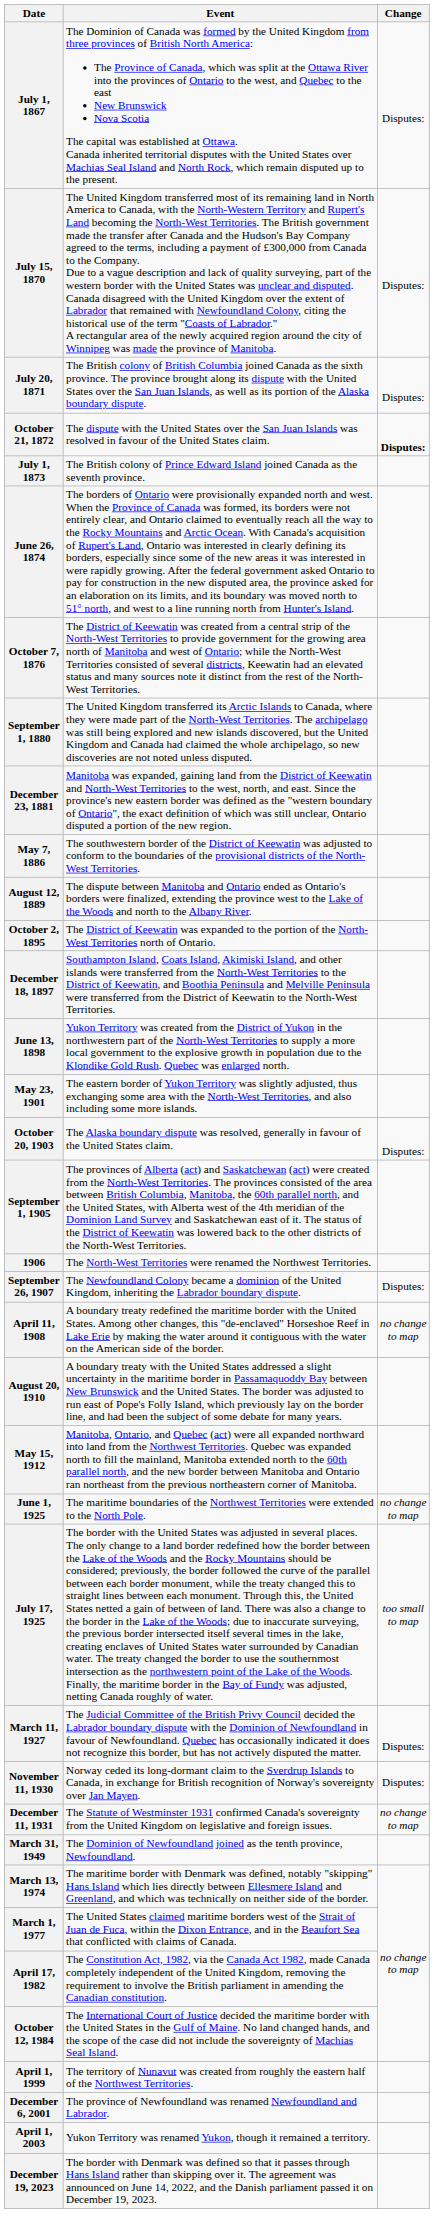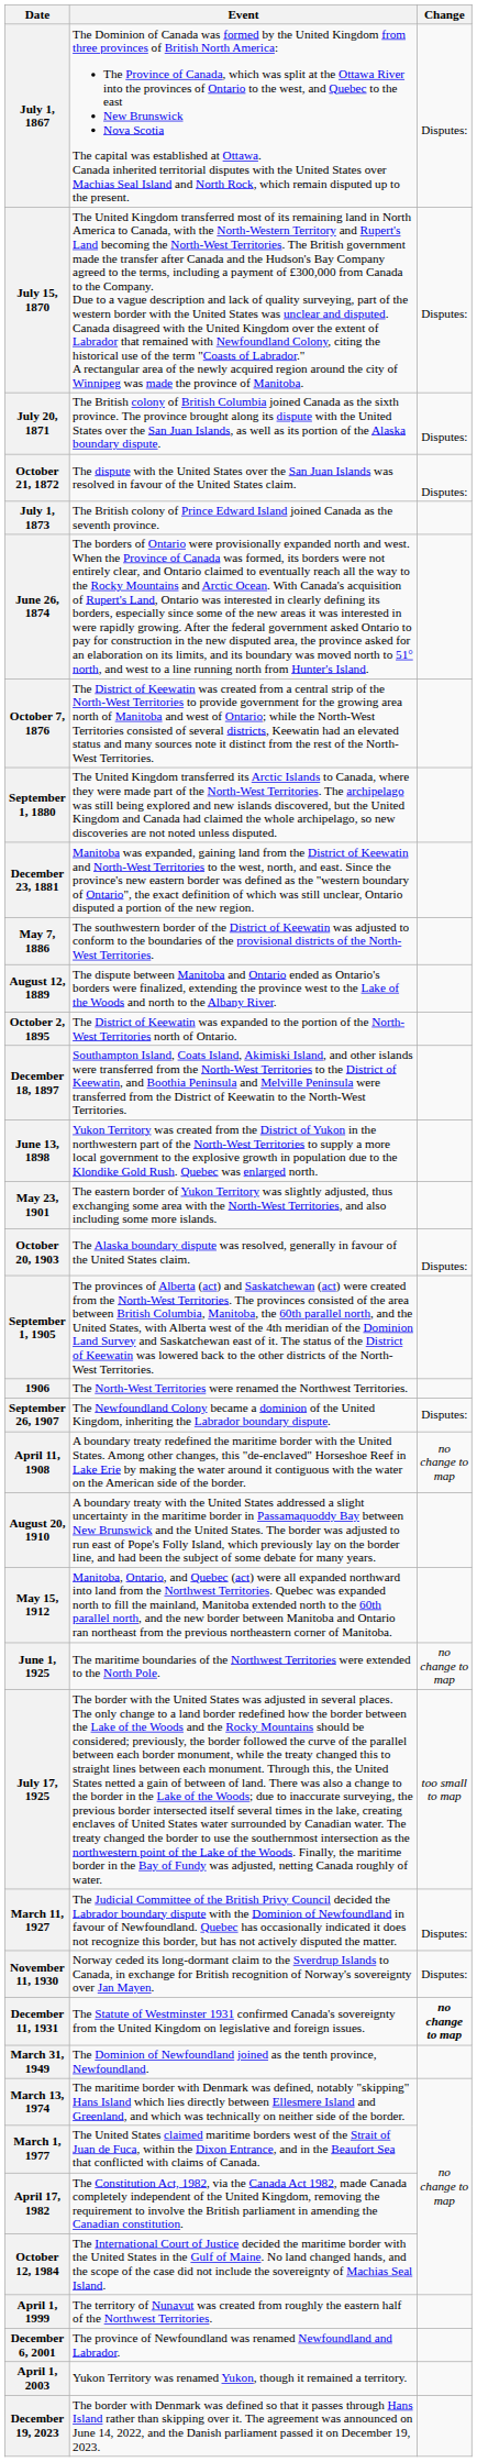October 21, 1872 | Change: bold -> normal
December 11, 1931 | Change: normal -> bold
